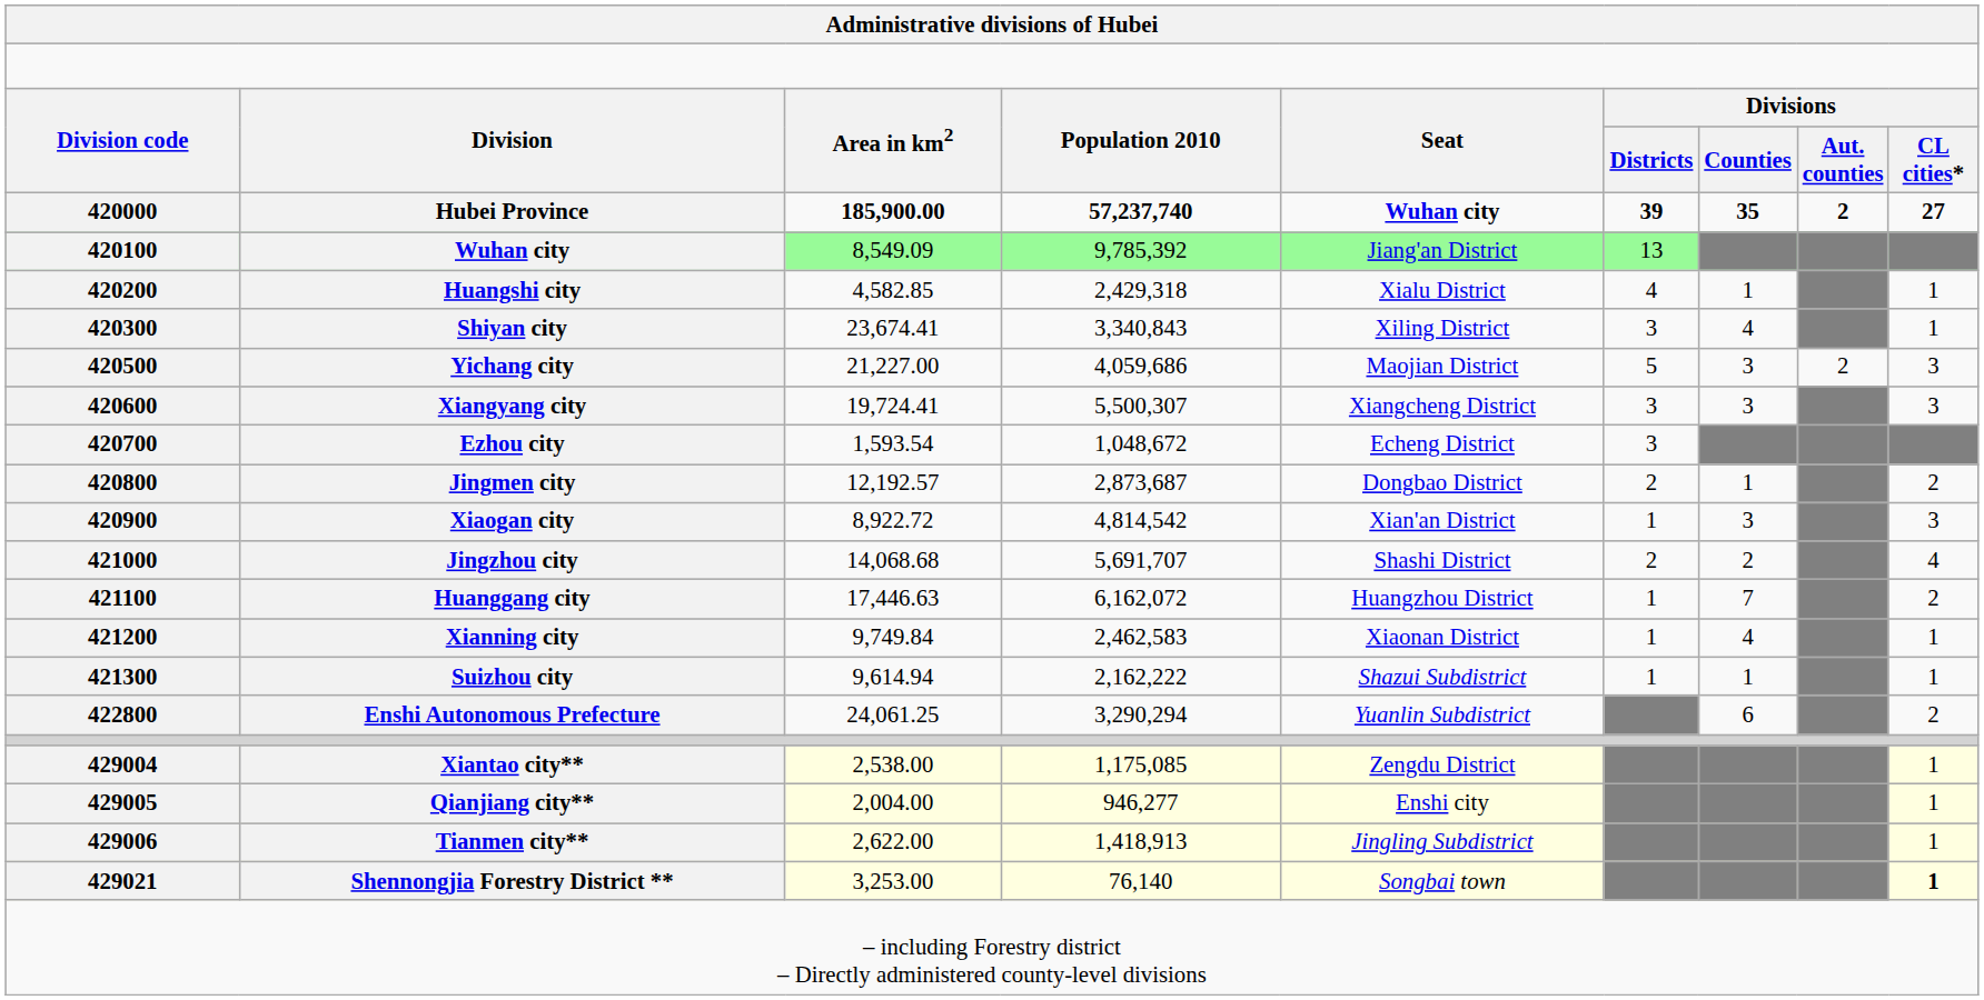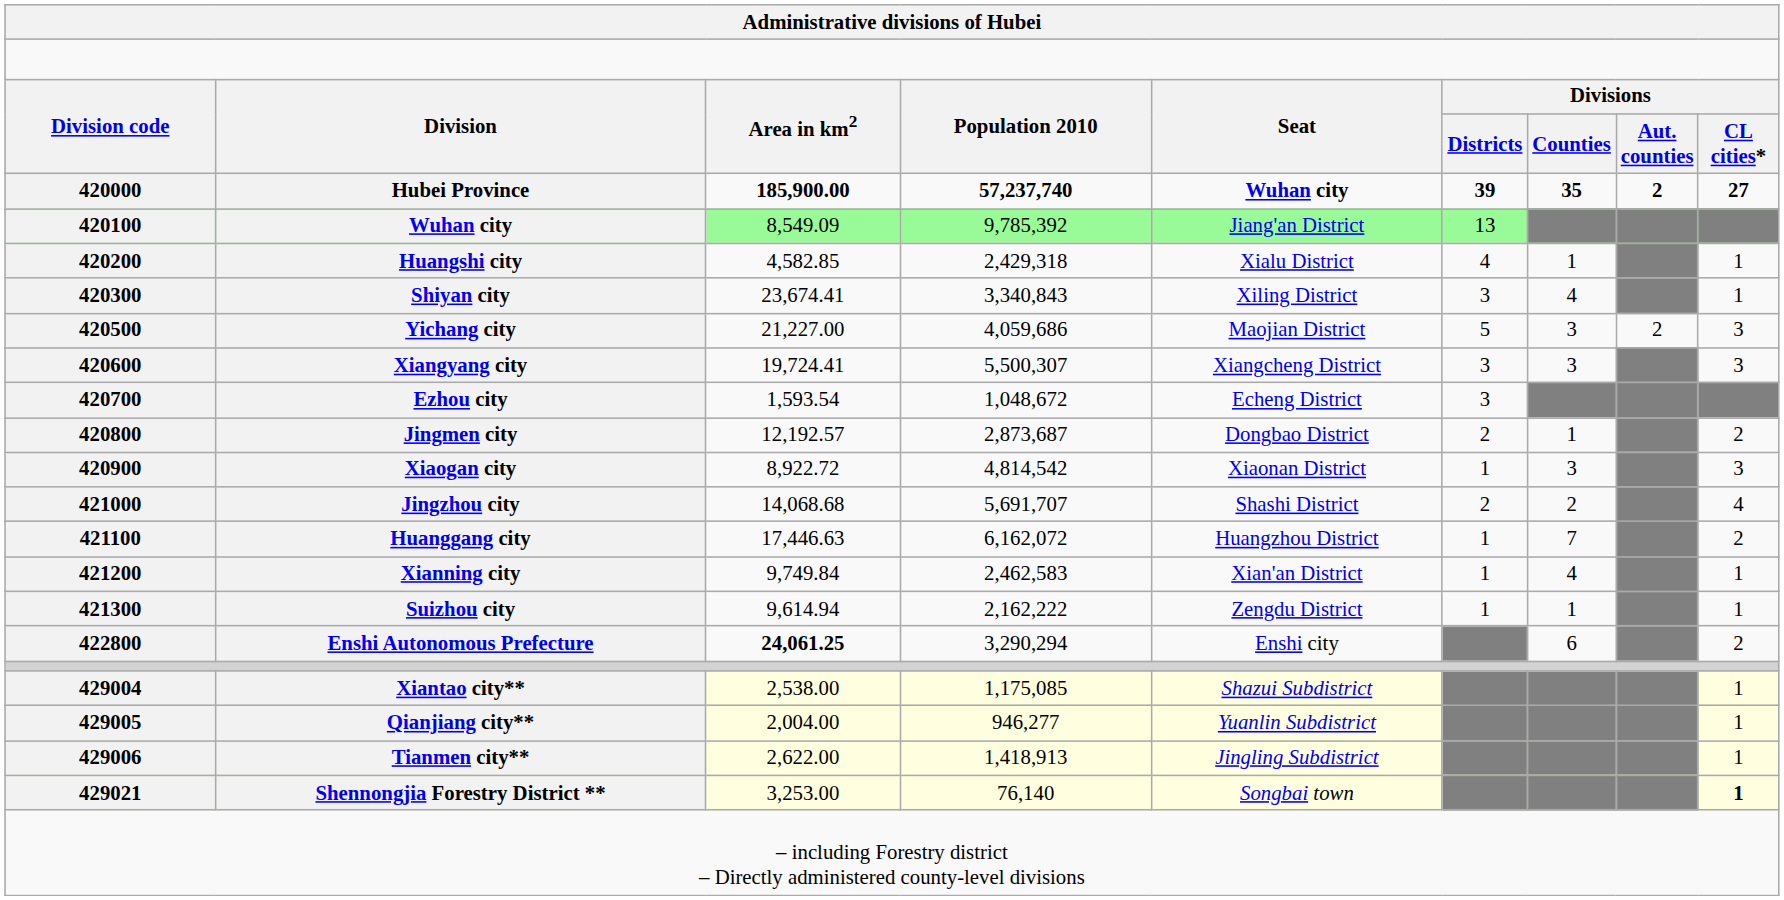Xiaogan city | column 5: Xian'an District -> Xiaonan District
Xianning city | column 5: Xiaonan District -> Xian'an District
Suizhou city | column 5: Shazui Subdistrict -> Zengdu District
Enshi Autonomous Prefecture | column 3: normal -> bold
Enshi Autonomous Prefecture | column 5: Yuanlin Subdistrict -> Enshi city
Xiantao city** | column 5: Zengdu District -> Shazui Subdistrict
Qianjiang city** | column 5: Enshi city -> Yuanlin Subdistrict
